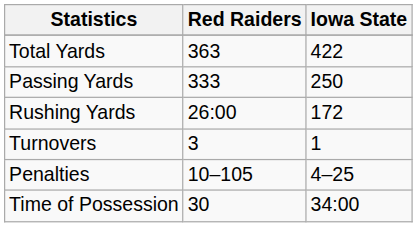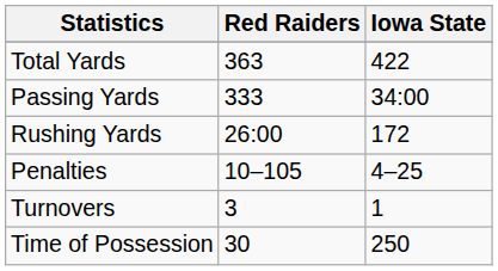Passing Yards | Iowa State: 250 -> 34:00
rows swapped: Penalties <-> Turnovers
Time of Possession | Iowa State: 34:00 -> 250
